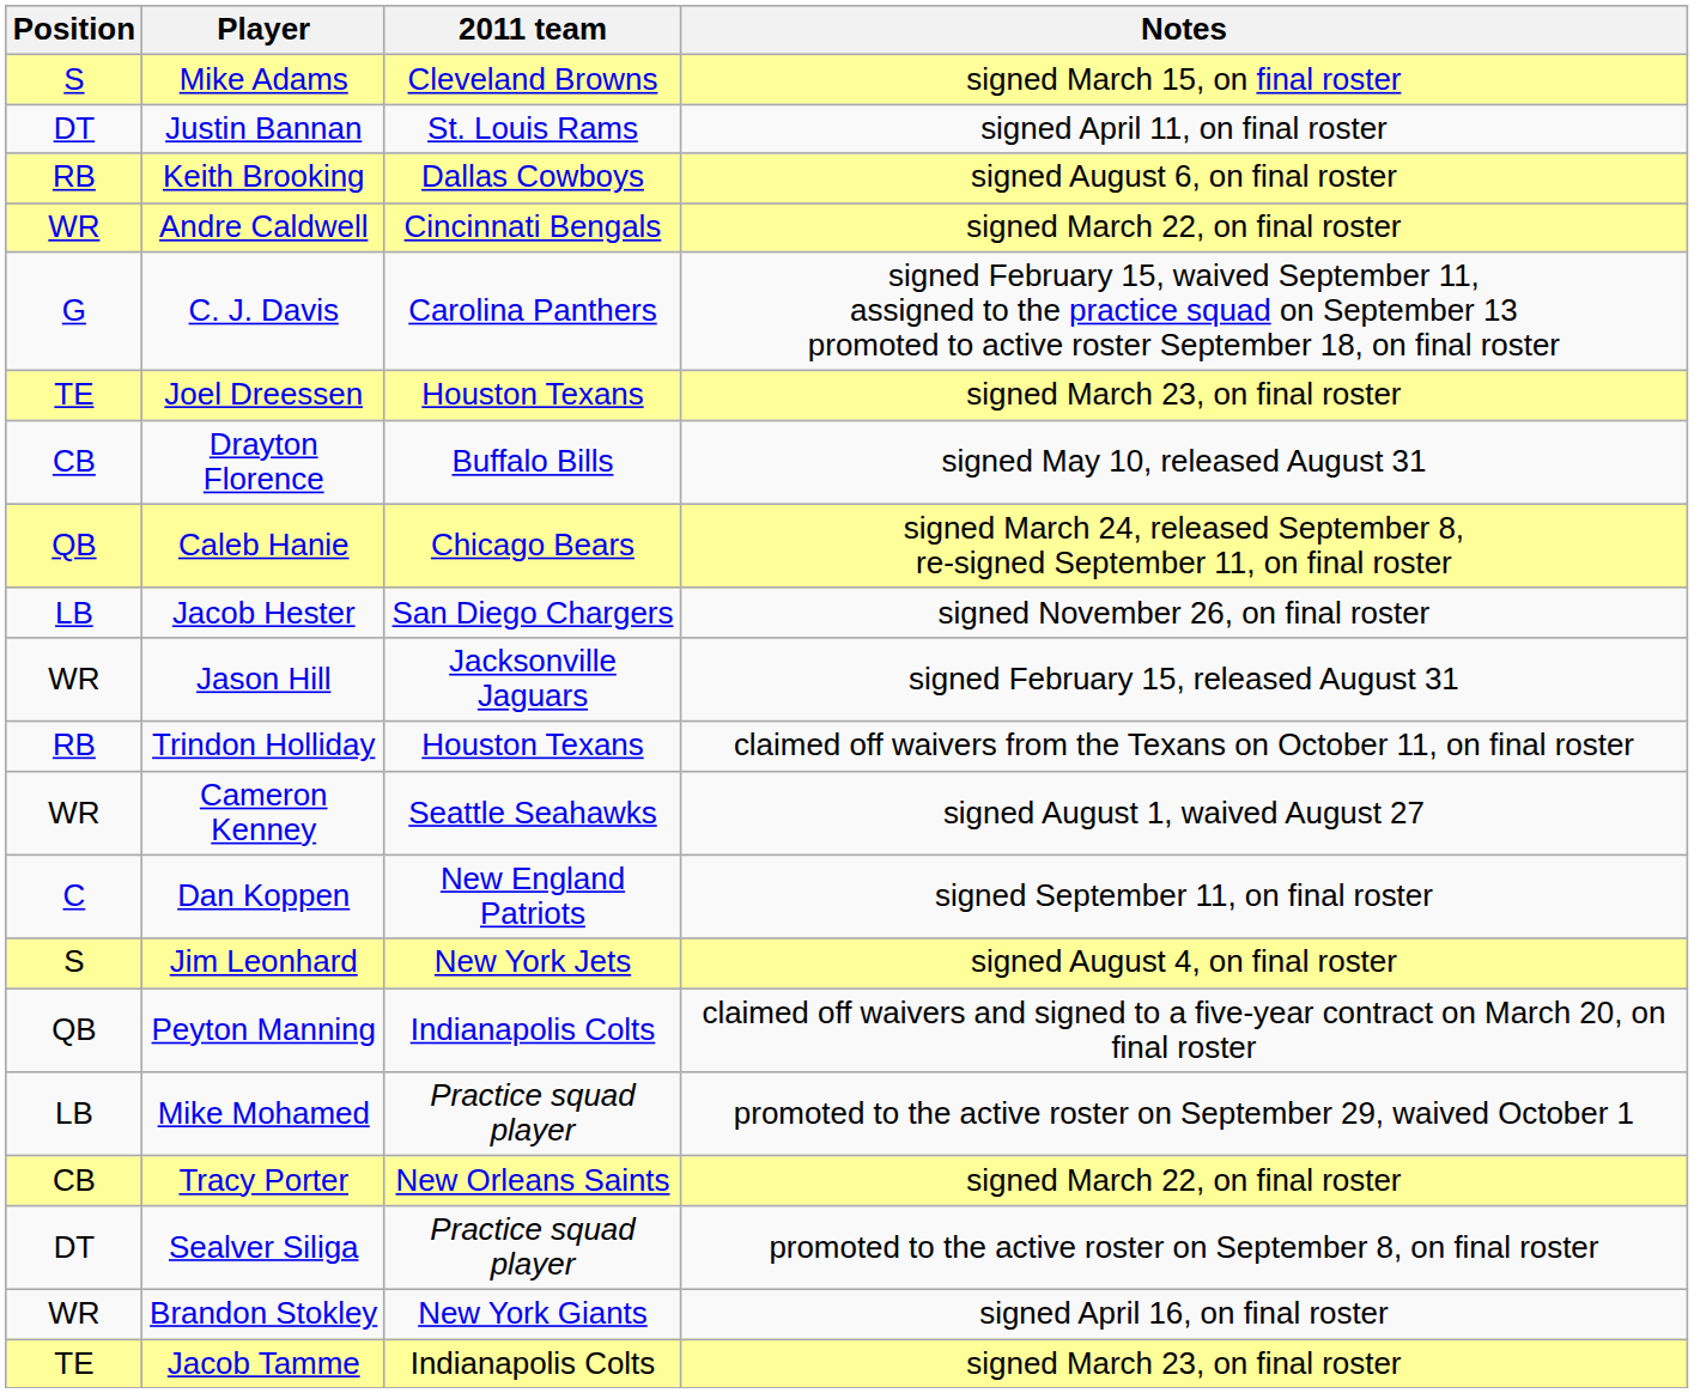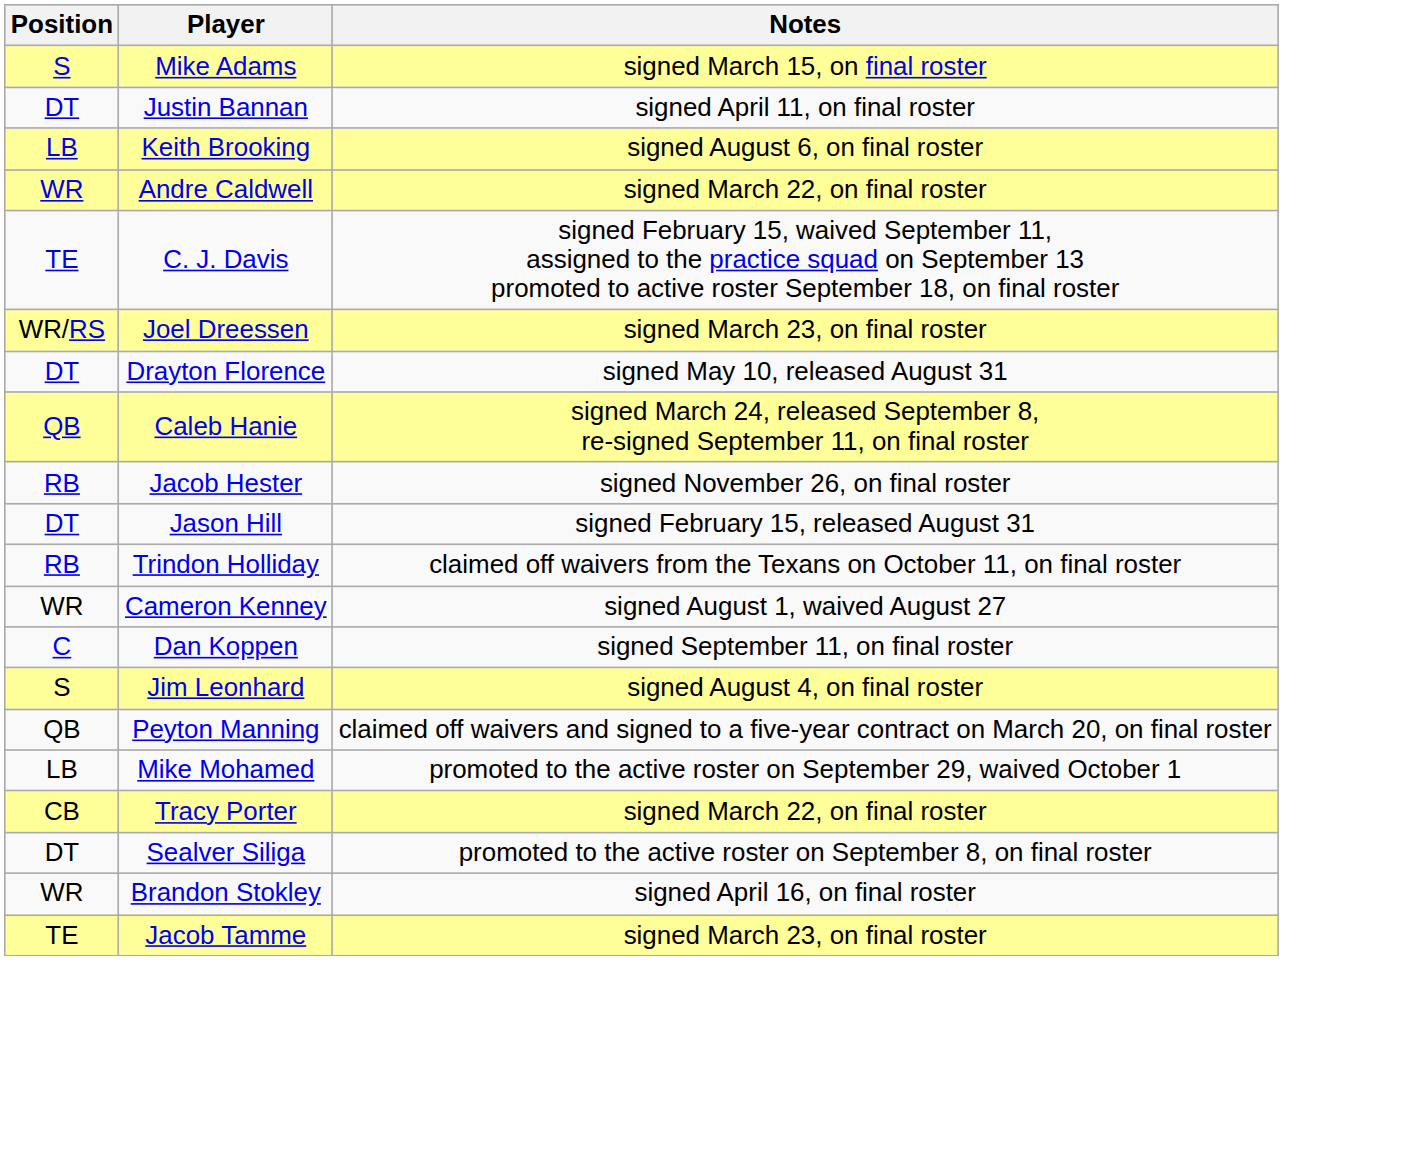- column: 2011 team | Cleveland Browns | St. Louis Rams | Dallas Cowboys | Cincinnati Bengals | Carolina Panthers | Houston Texans | Buffalo Bills | Chicago Bears | San Diego Chargers | Jacksonville Jaguars | Houston Texans | Seattle Seahawks | New England Patriots | New York Jets | Indianapolis Colts | Practice squad player | New Orleans Saints | Practice squad player | New York Giants | Indianapolis Colts
Keith Brooking | Position: RB -> LB
C. J. Davis | Position: G -> TE
Joel Dreessen | Position: TE -> WR/RS
Drayton Florence | Position: CB -> DT
Jacob Hester | Position: LB -> RB
Jason Hill | Position: WR -> DT
